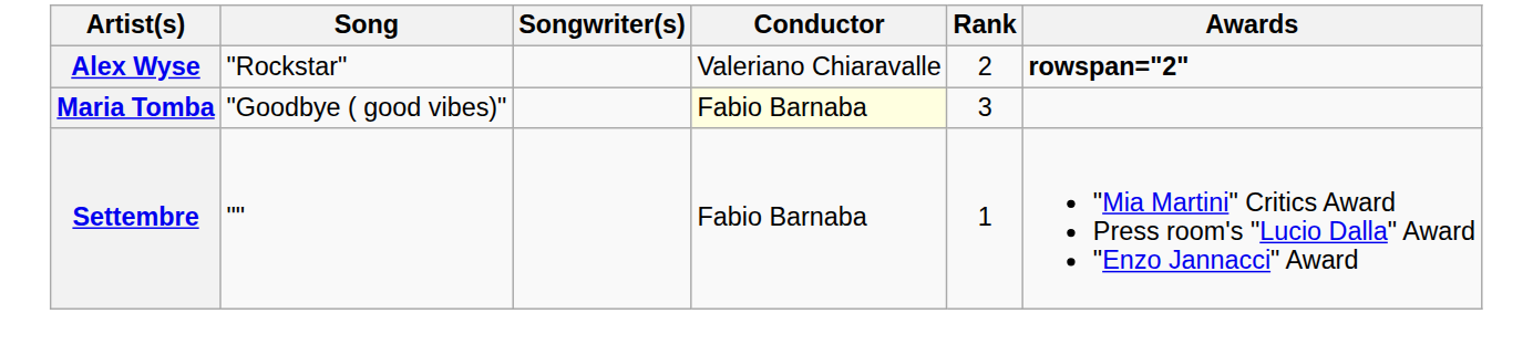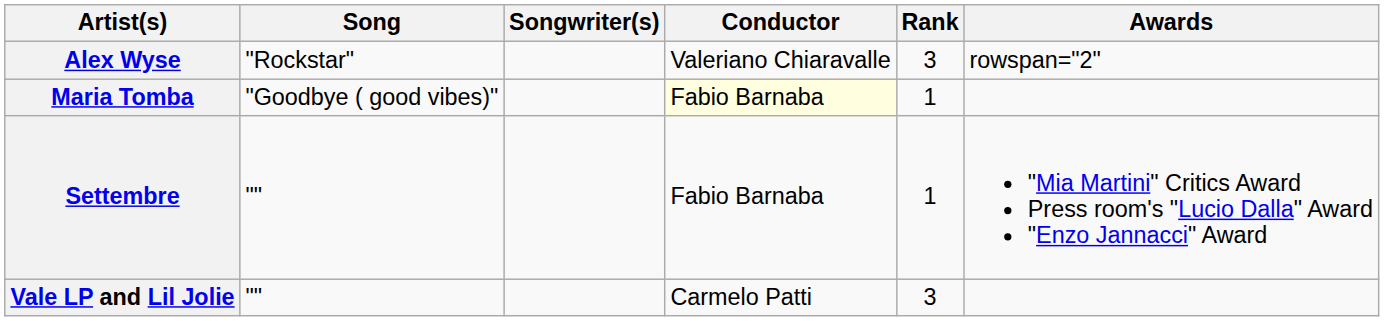Alex Wyse | Rank: 2 -> 3
Alex Wyse | Awards: bold -> normal
Maria Tomba | Rank: 3 -> 1
+ row: Vale LP and Lil Jolie | "" | Carmelo Patti | 3
